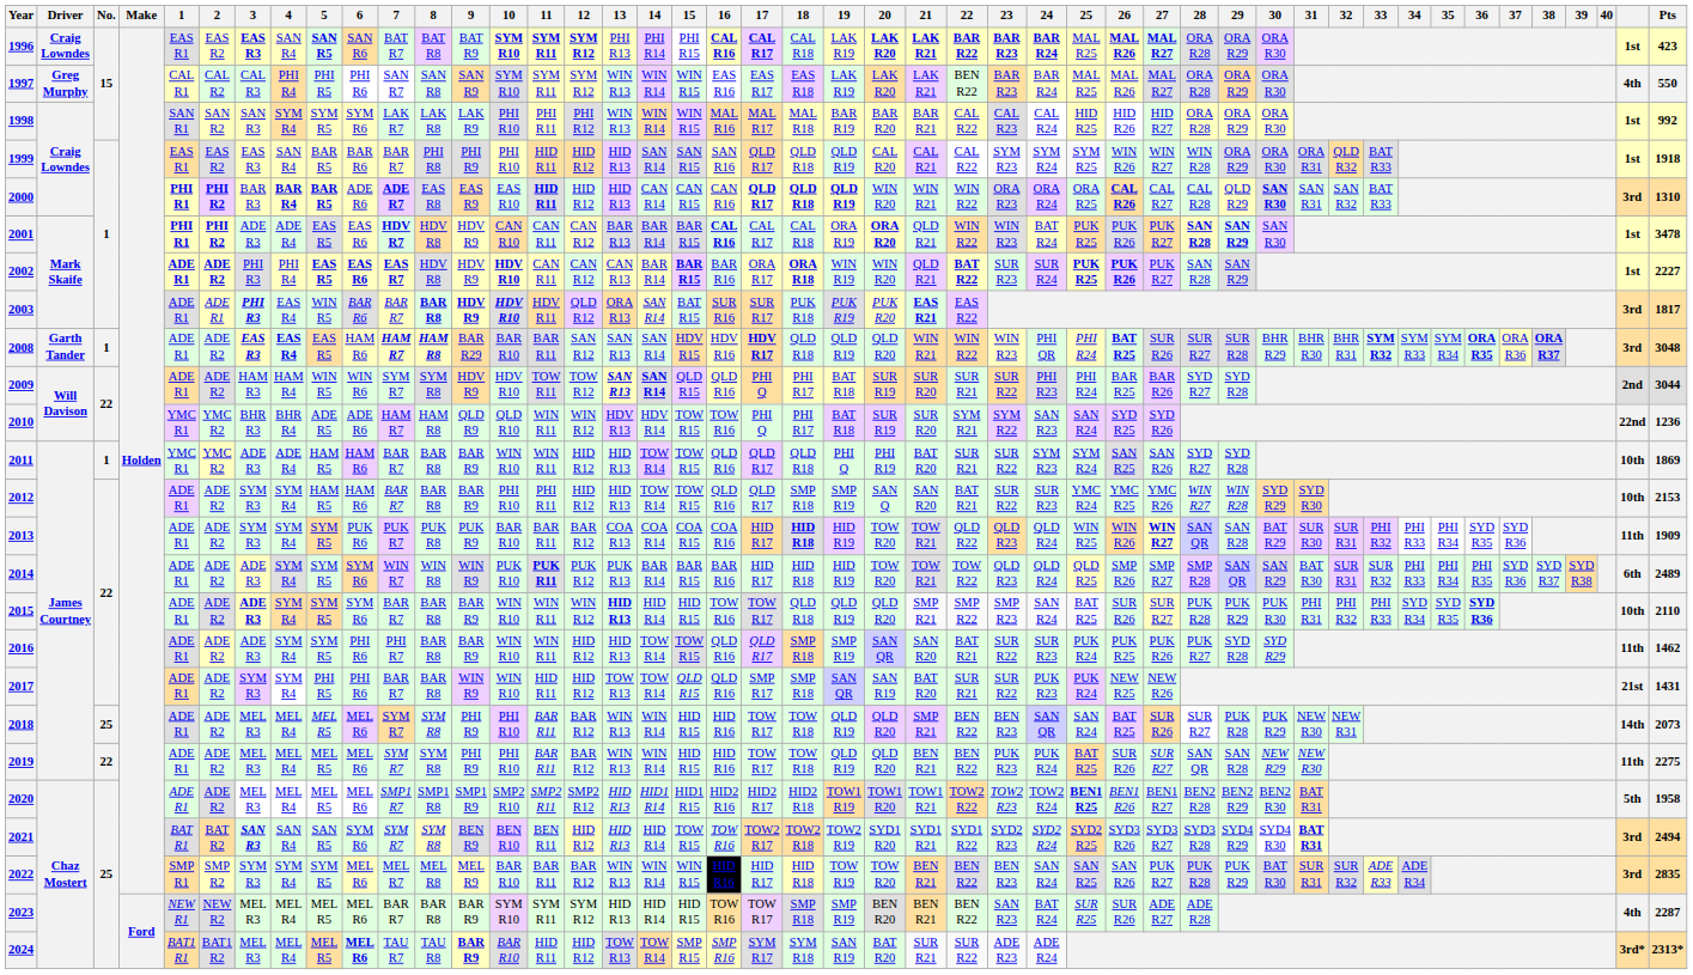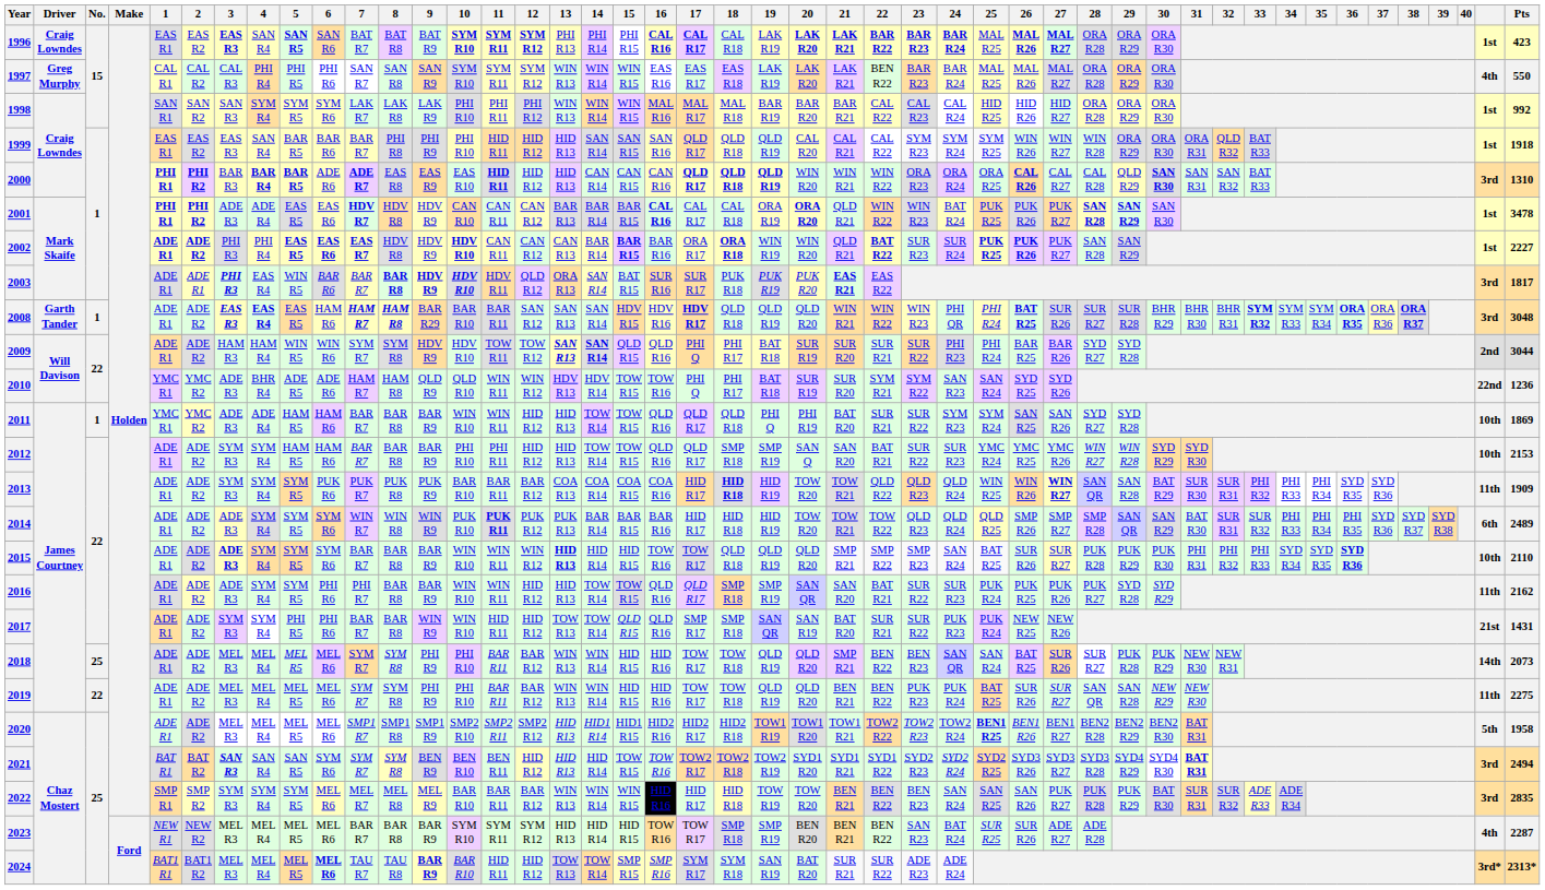2010 | 3: BHR R3 -> ADE R3
2016 | Pts: 1462 -> 2162
